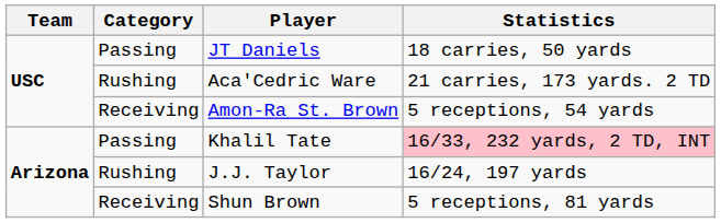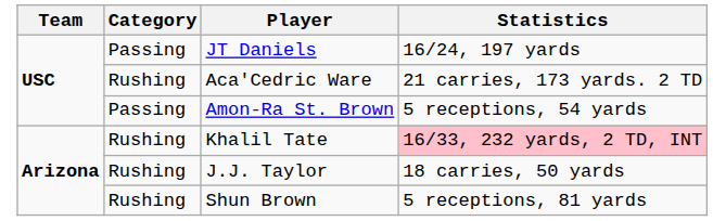JT Daniels | Statistics: 18 carries, 50 yards -> 16/24, 197 yards
Amon-Ra St. Brown | Category: Receiving -> Passing
Khalil Tate | Category: Passing -> Rushing
J.J. Taylor | Statistics: 16/24, 197 yards -> 18 carries, 50 yards
Shun Brown | Category: Receiving -> Rushing
